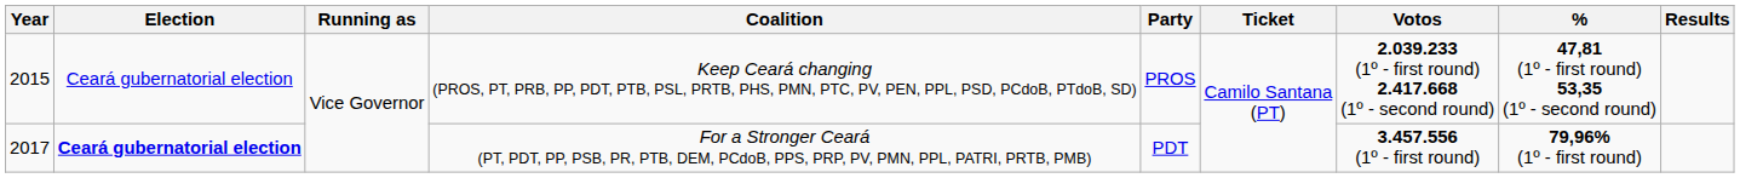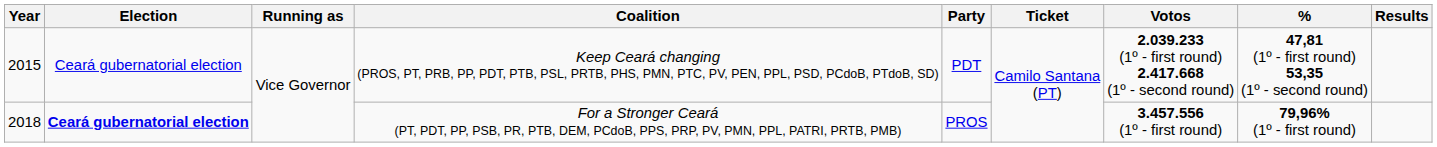row 2 | Party: PROS -> PDT
row 3 | Year: 2017 -> 2018
row 3 | Party: PDT -> PROS
